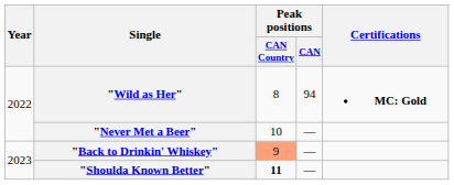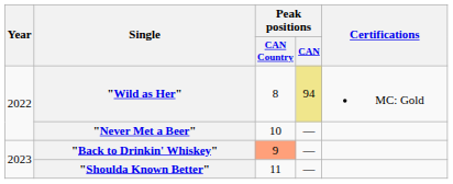"Wild as Her" | Peak positions / CAN: no background -> khaki background
"Wild as Her" | Certifications: bold -> normal
"Shoulda Known Better" | Peak positions / CAN Country: bold -> normal
